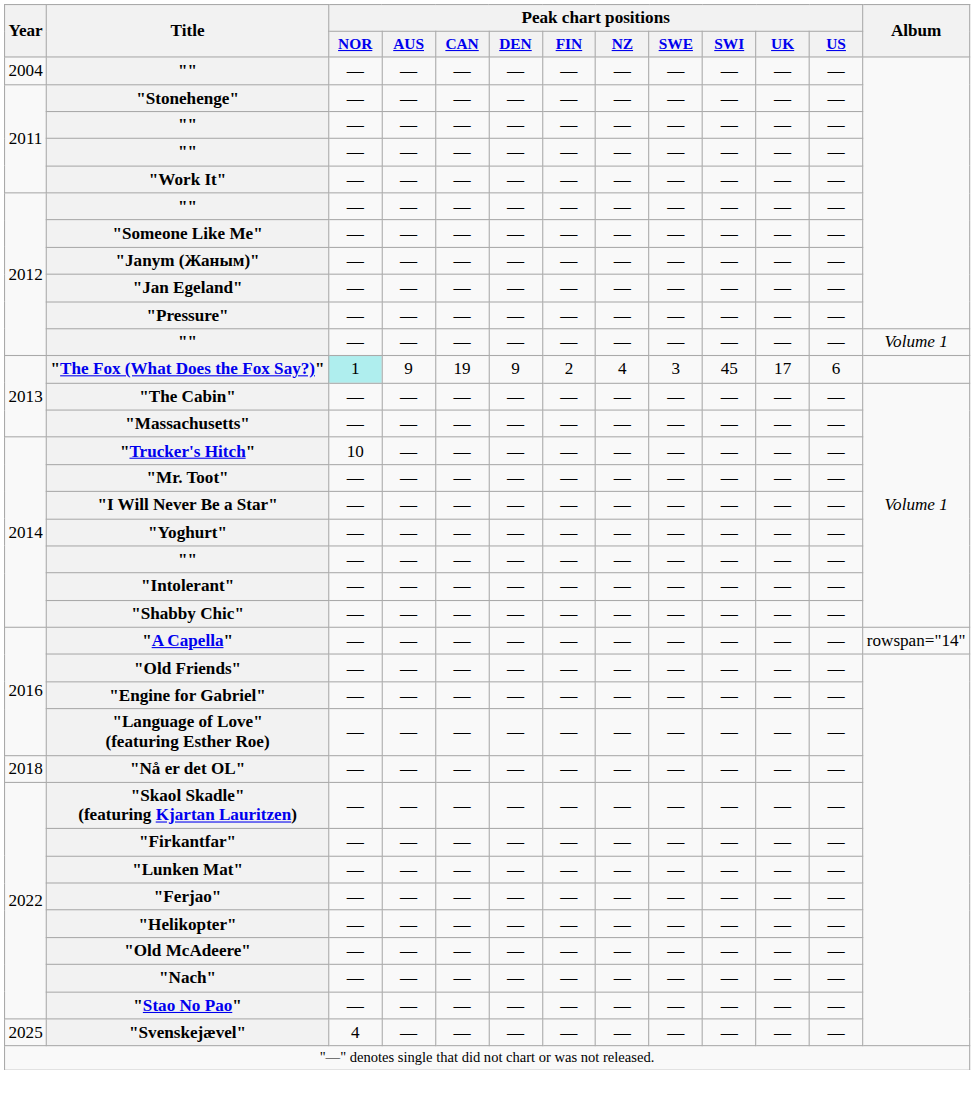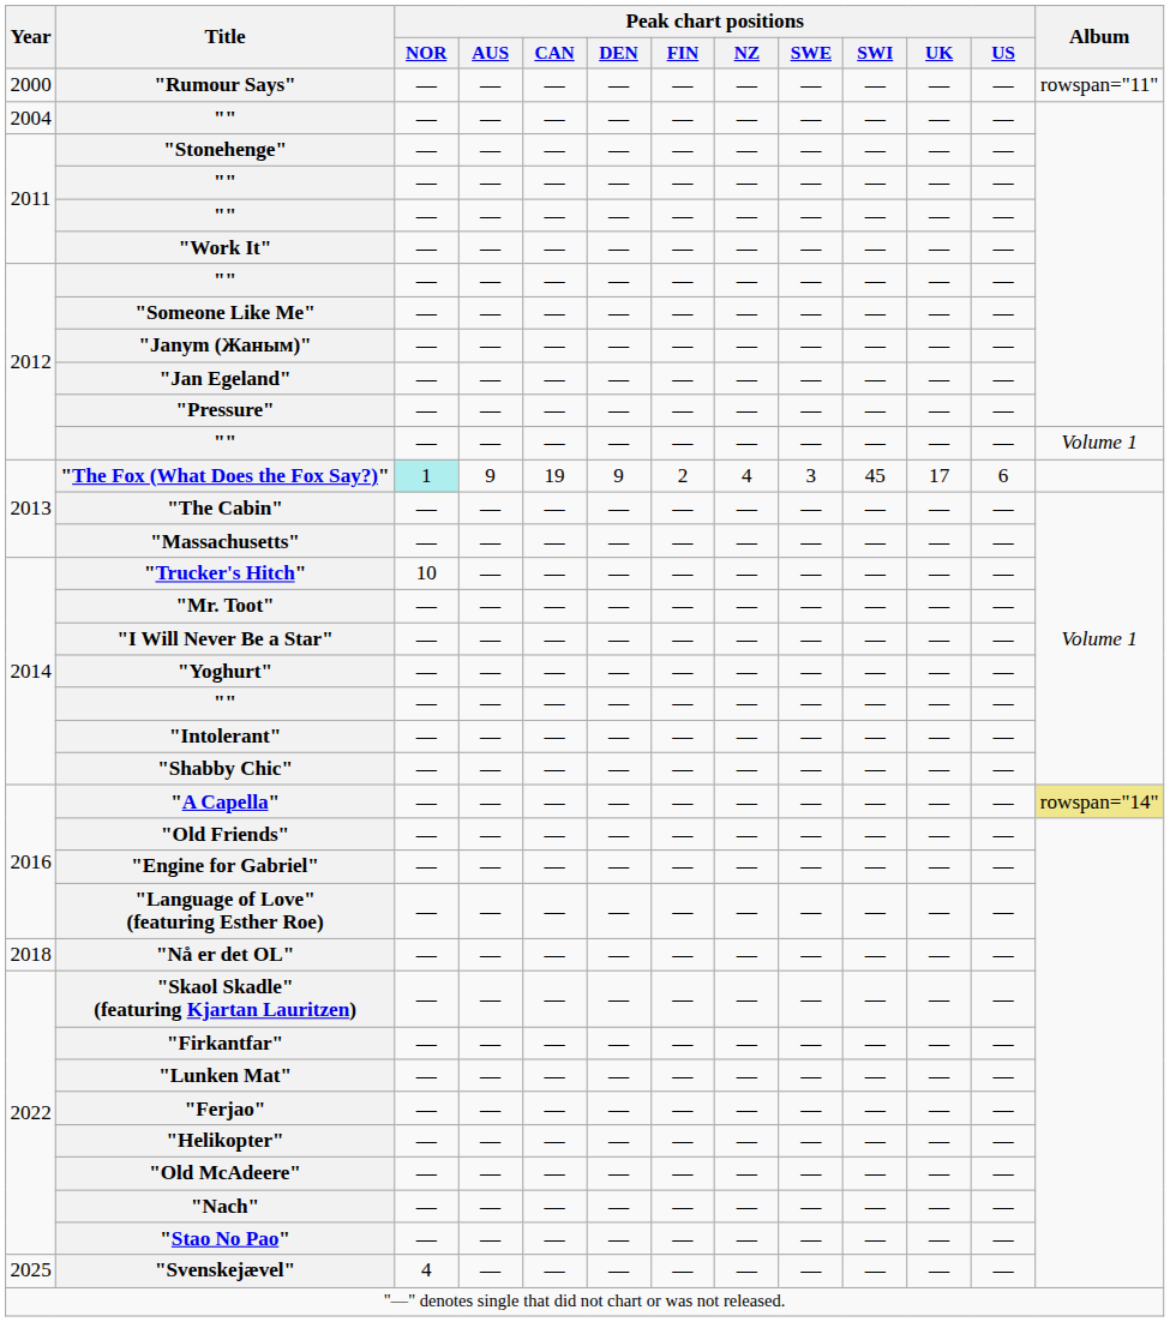+ row: 2000 | "Rumour Says" | — | — | — | — | — | — | — | — | — | — | rowspan="11"
"A Capella" | Album: no background -> khaki background
